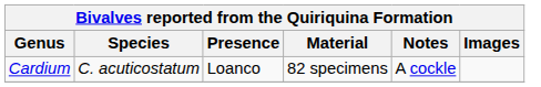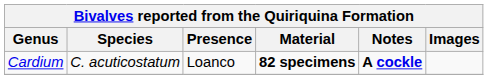Cardium | Material: normal -> bold
Cardium | Notes: normal -> bold
